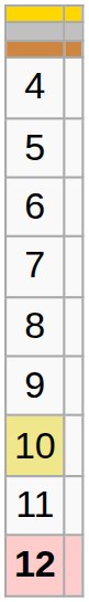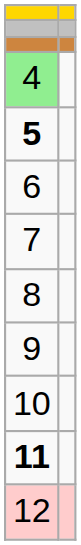row 4 | column 1: no background -> lightgreen background
row 5 | column 1: normal -> bold
row 10 | column 1: khaki background -> no background
row 11 | column 1: normal -> bold
row 12 | column 1: bold -> normal
